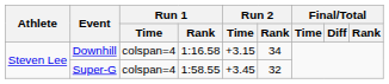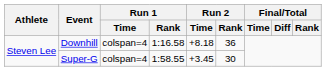Downhill | Run 2 / Time: +3.15 -> +8.18
Downhill | Run 2 / Rank: 34 -> 36
Super-G | Run 2 / Rank: 32 -> 30
